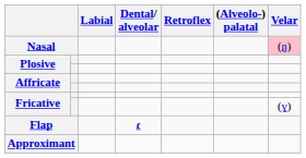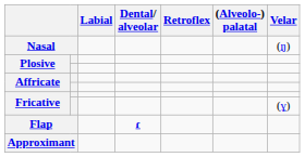Nasal | Velar: pink background -> no background
